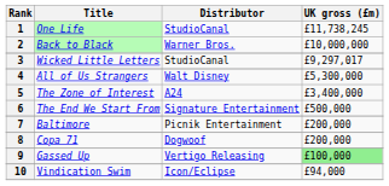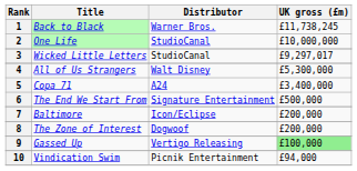1 | Title: One Life -> Back to Black
1 | Distributor: StudioCanal -> Warner Bros.
2 | Title: Back to Black -> One Life
2 | Distributor: Warner Bros. -> StudioCanal
5 | Title: The Zone of Interest -> Copa 71
7 | Distributor: Picnik Entertainment -> Icon/Eclipse
8 | Title: Copa 71 -> The Zone of Interest
10 | Distributor: Icon/Eclipse -> Picnik Entertainment
